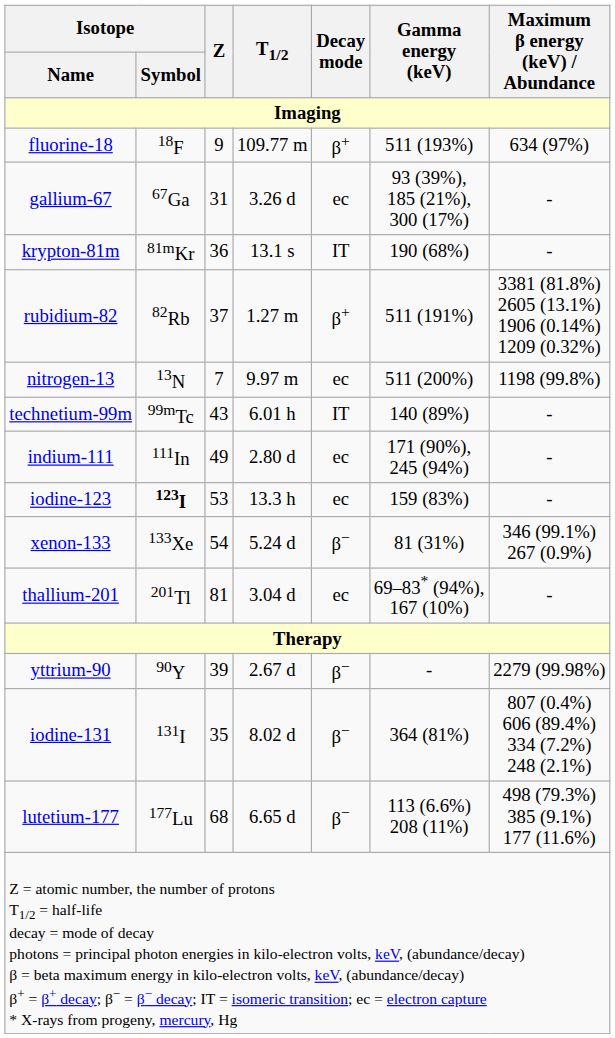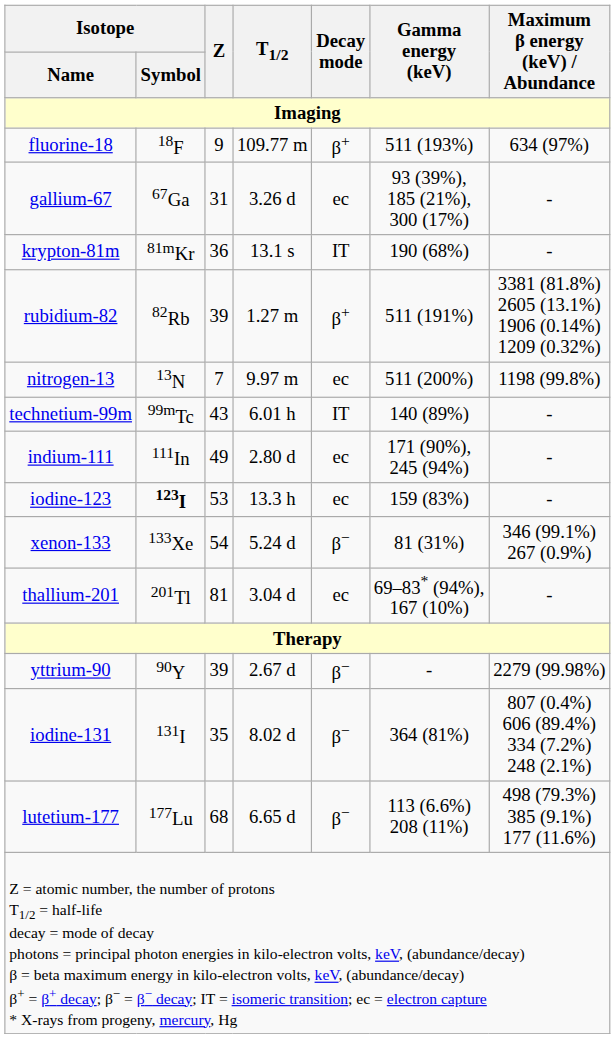rubidium-82 | Z: 37 -> 39
